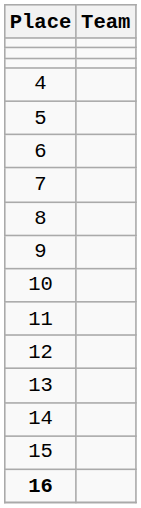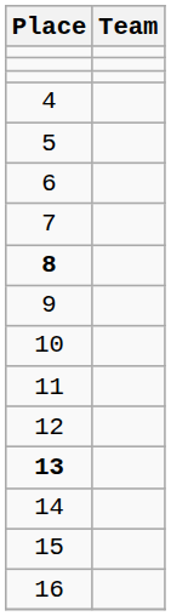row 9 | Place: normal -> bold
row 14 | Place: normal -> bold
row 17 | Place: bold -> normal
